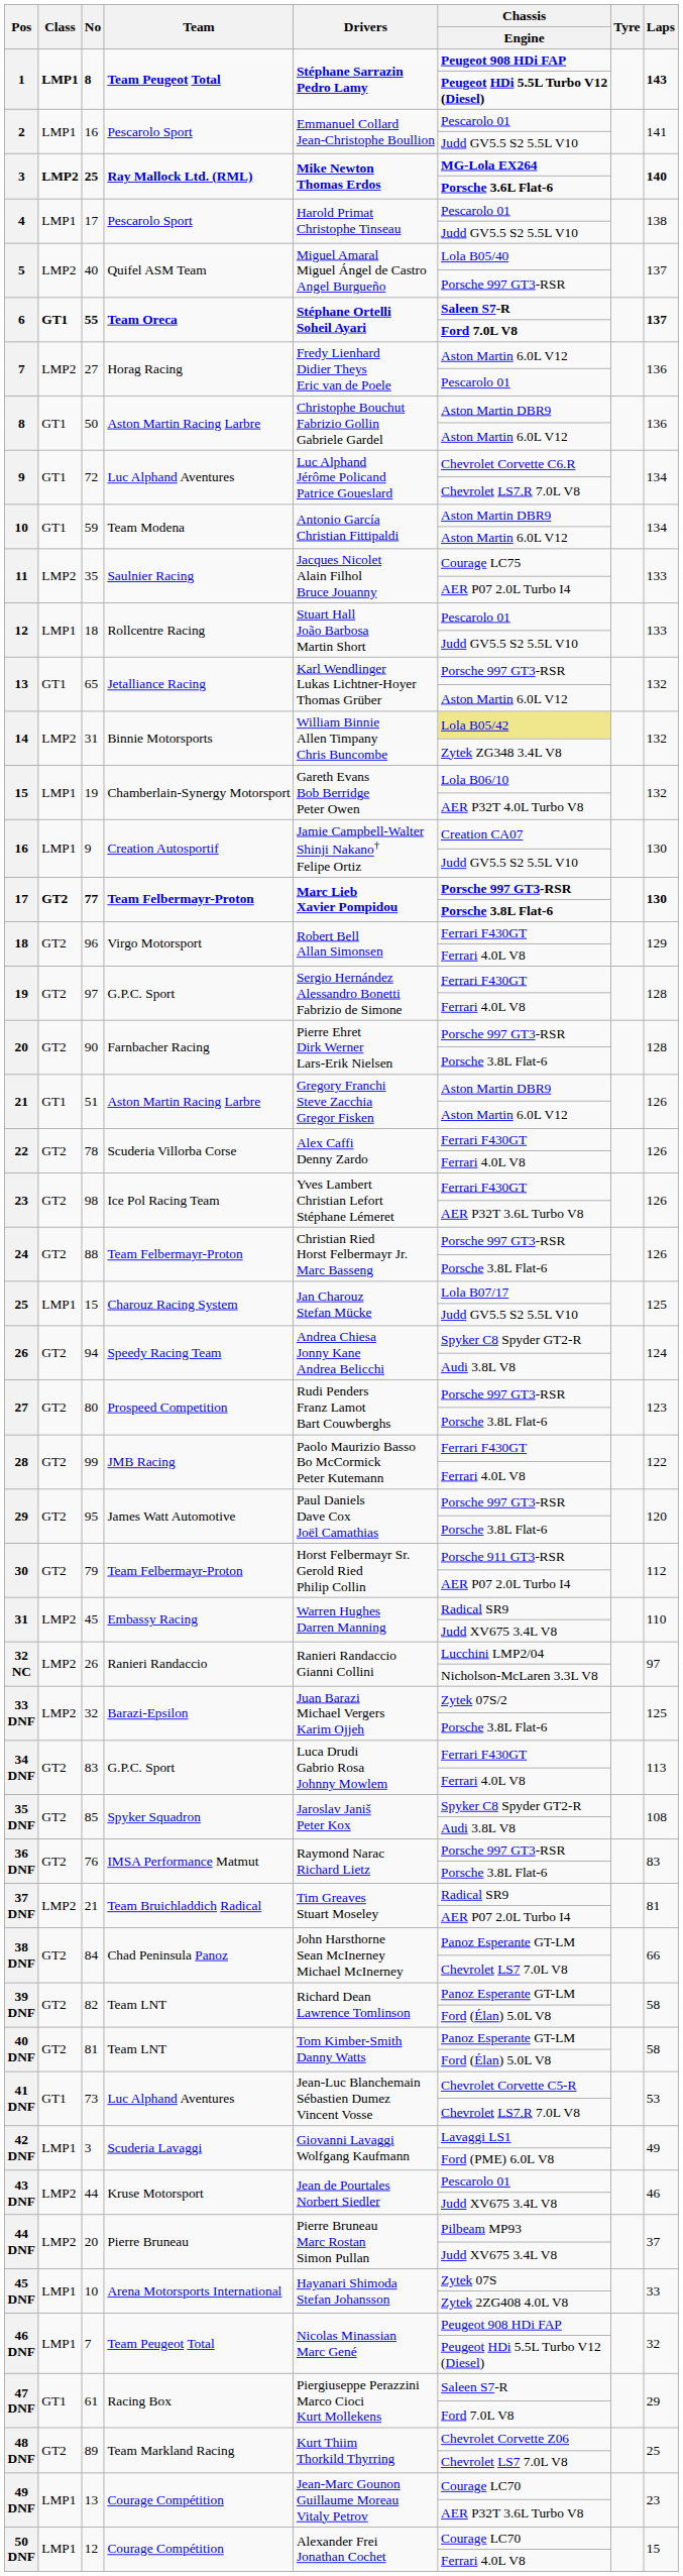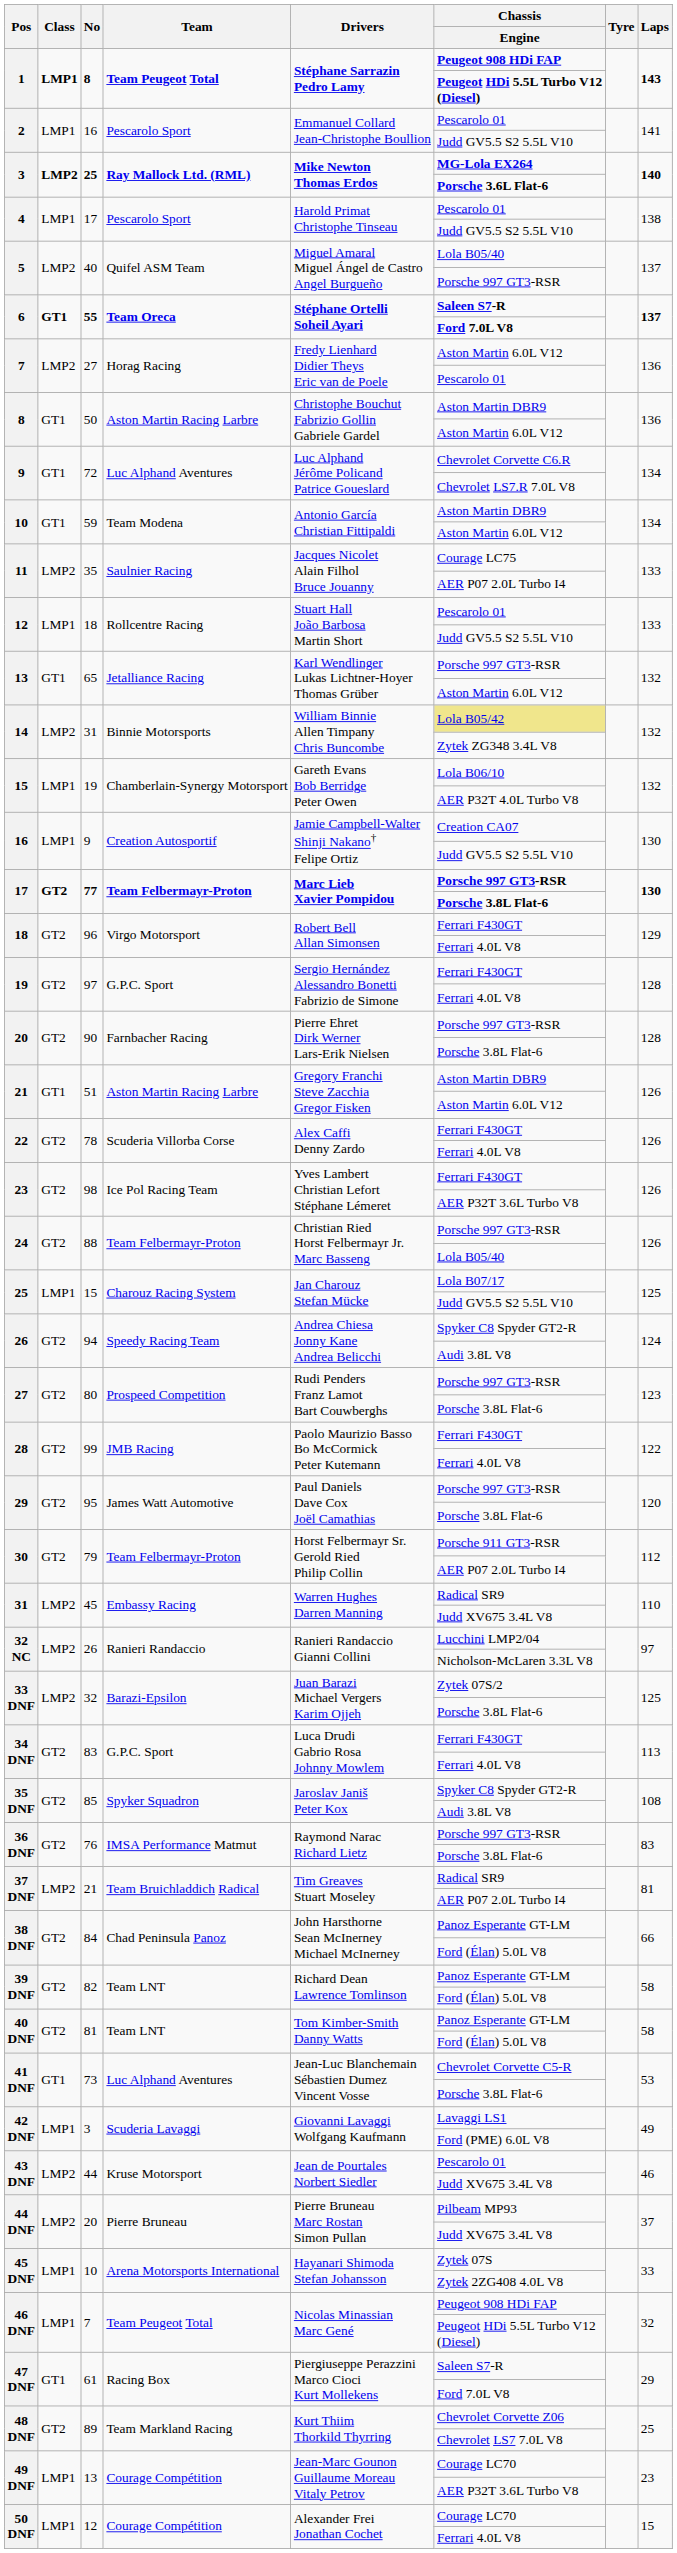row 50 | Chassis / Engine: Porsche 3.8L Flat-6 -> Lola B05/40
row 78 | Chassis / Engine: Chevrolet LS7 7.0L V8 -> Ford (Élan) 5.0L V8
row 84 | Chassis / Engine: Chevrolet LS7.R 7.0L V8 -> Porsche 3.8L Flat-6
